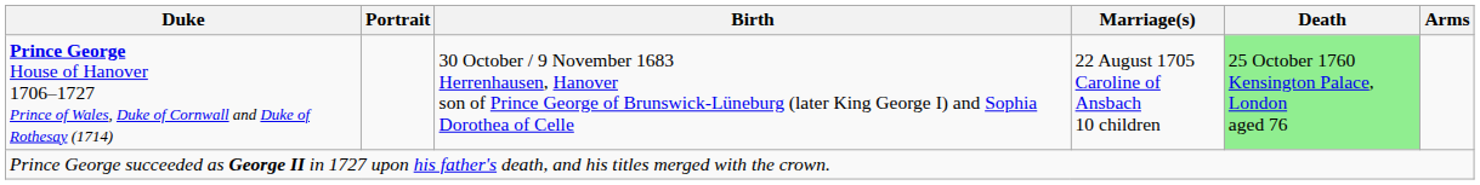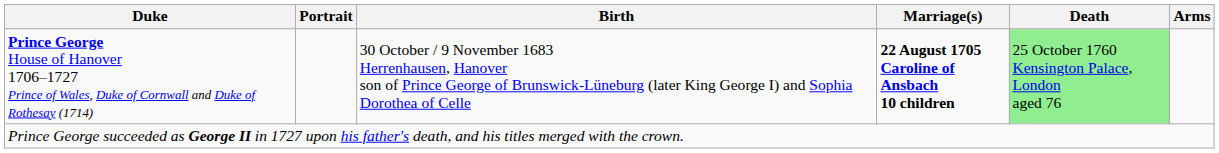row 2 | Marriage(s): normal -> bold
